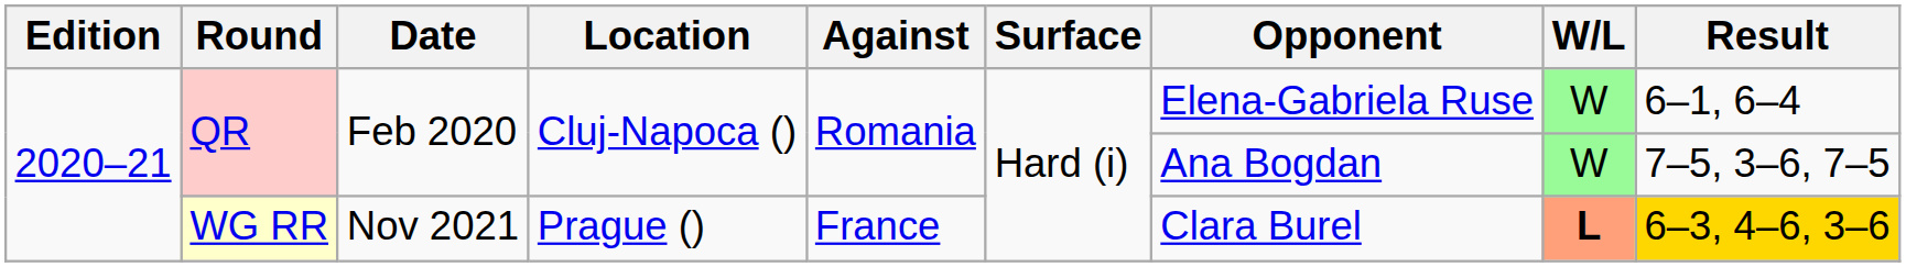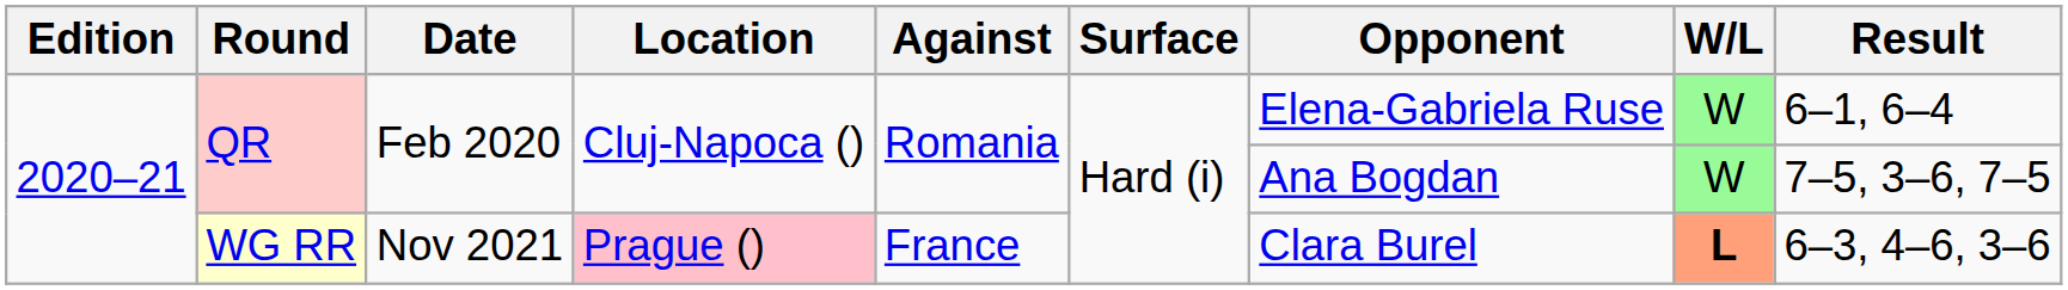WG RR | Location: no background -> pink background
WG RR | Result: gold background -> no background
